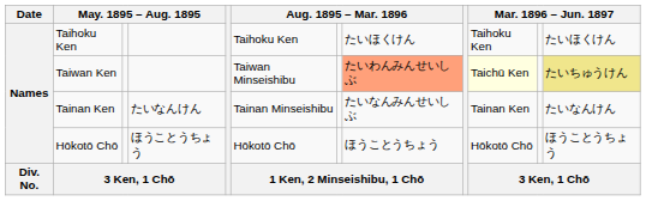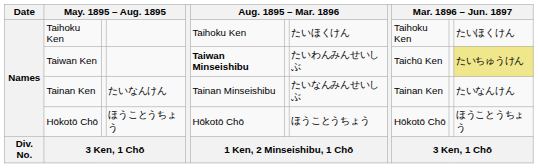Taiwan Ken | column 6: normal -> bold
Taiwan Ken | column 8: lightsalmon background -> no background
Taiwan Ken | column 10: lightyellow background -> no background
